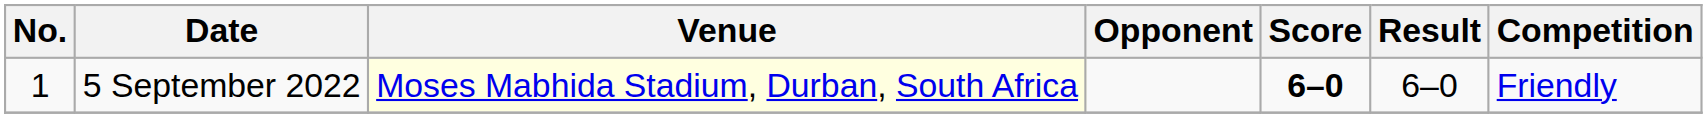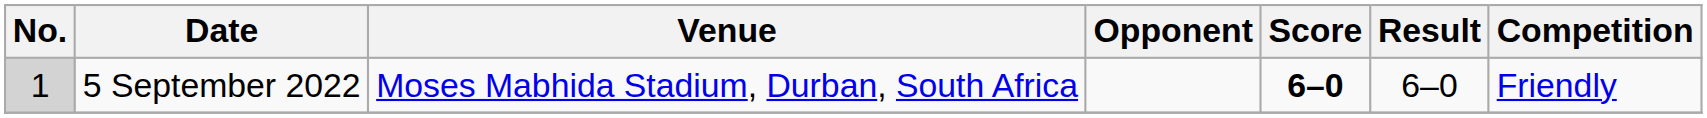5 September 2022 | No.: no background -> lightgrey background
5 September 2022 | Venue: lightyellow background -> no background
